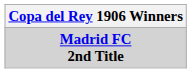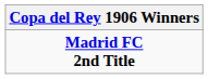row 2 | column 1: lightgrey background -> no background
